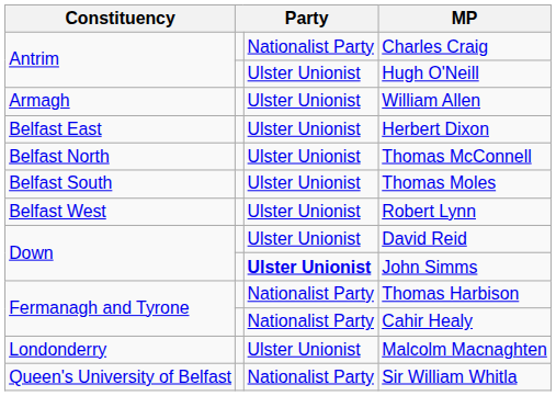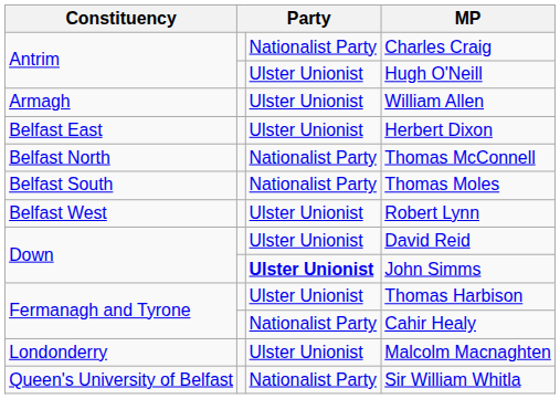Thomas McConnell | column 3: Ulster Unionist -> Nationalist Party
Thomas Moles | column 3: Ulster Unionist -> Nationalist Party
Thomas Harbison | column 3: Nationalist Party -> Ulster Unionist
